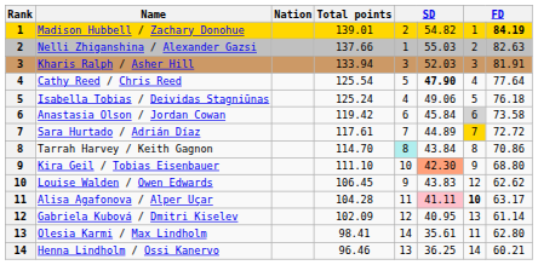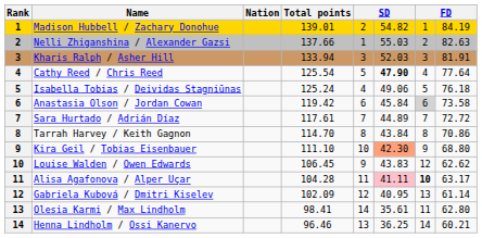Madison Hubbell / Zachary Donohue | column 8: bold -> normal
Sara Hurtado / Adrián Díaz | column 7: gold background -> no background
Tarrah Harvey / Keith Gagnon | column 5: paleturquoise background -> no background
